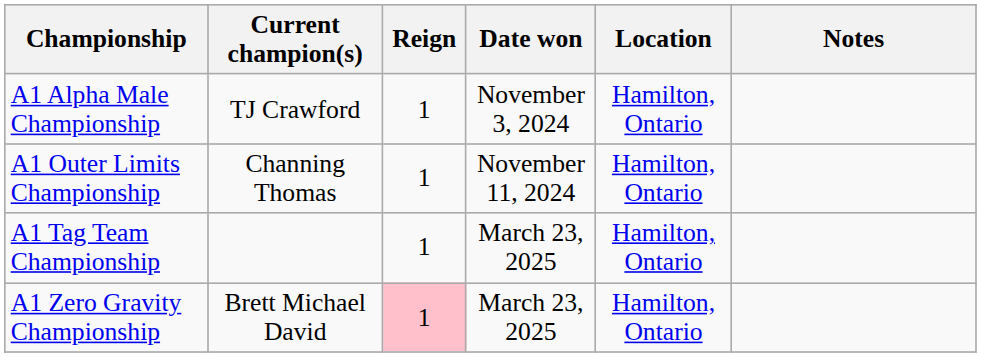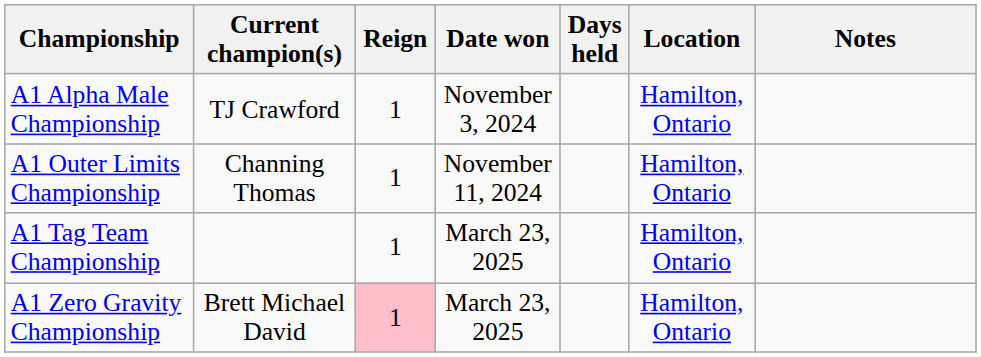+ column: Days held
